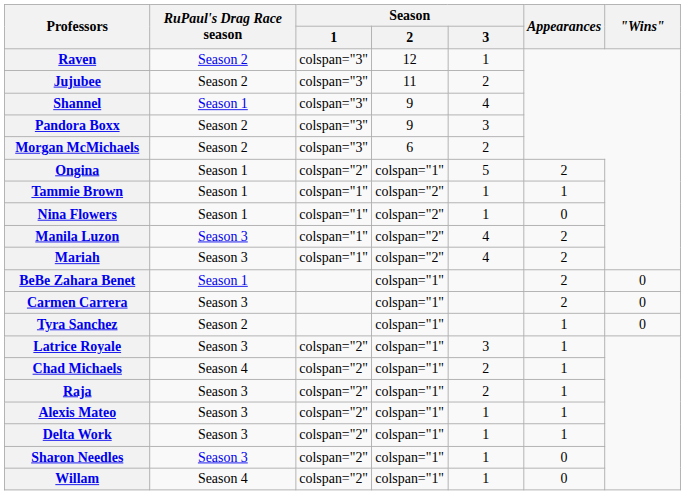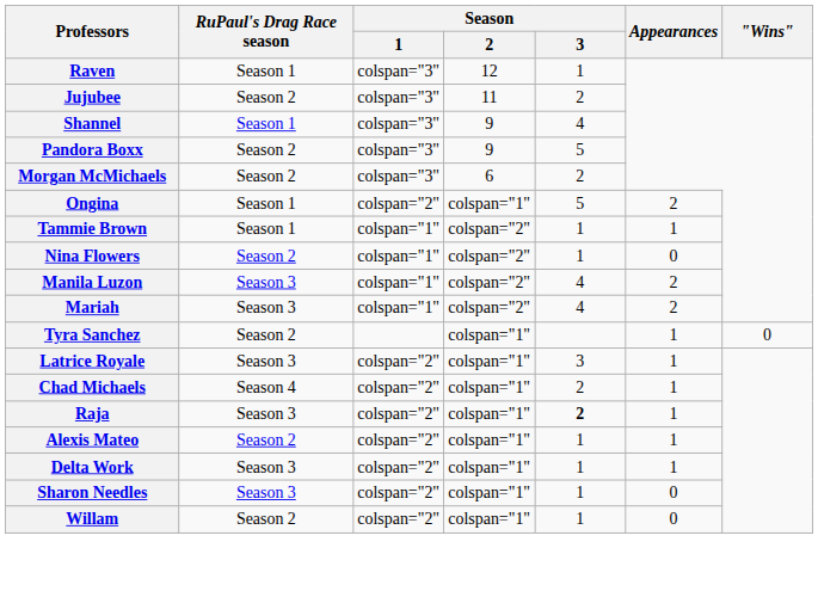Raven | RuPaul's Drag Race season: Season 2 -> Season 1
Pandora Boxx | Season / 3: 3 -> 5
Nina Flowers | RuPaul's Drag Race season: Season 1 -> Season 2
- row: BeBe Zahara Benet | Season 1 | colspan="1" | 2 | 0
- row: Carmen Carrera | Season 3 | colspan="1" | 2 | 0
Raja | Season / 3: normal -> bold
Alexis Mateo | RuPaul's Drag Race season: Season 3 -> Season 2
Willam | RuPaul's Drag Race season: Season 4 -> Season 2
